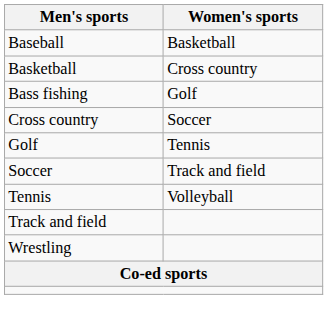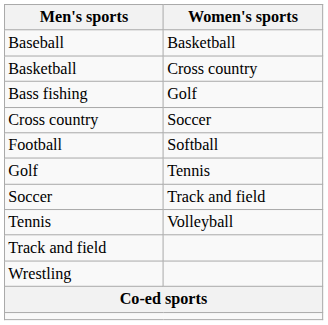+ row: Football | Softball
